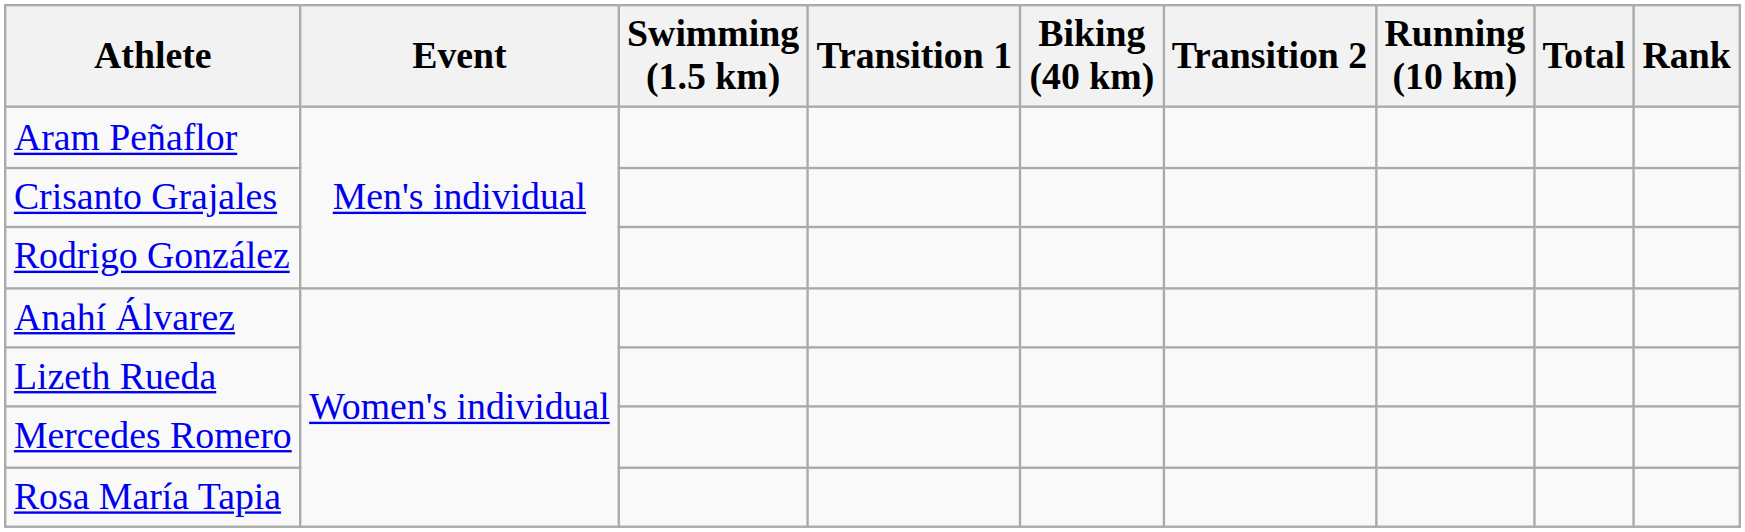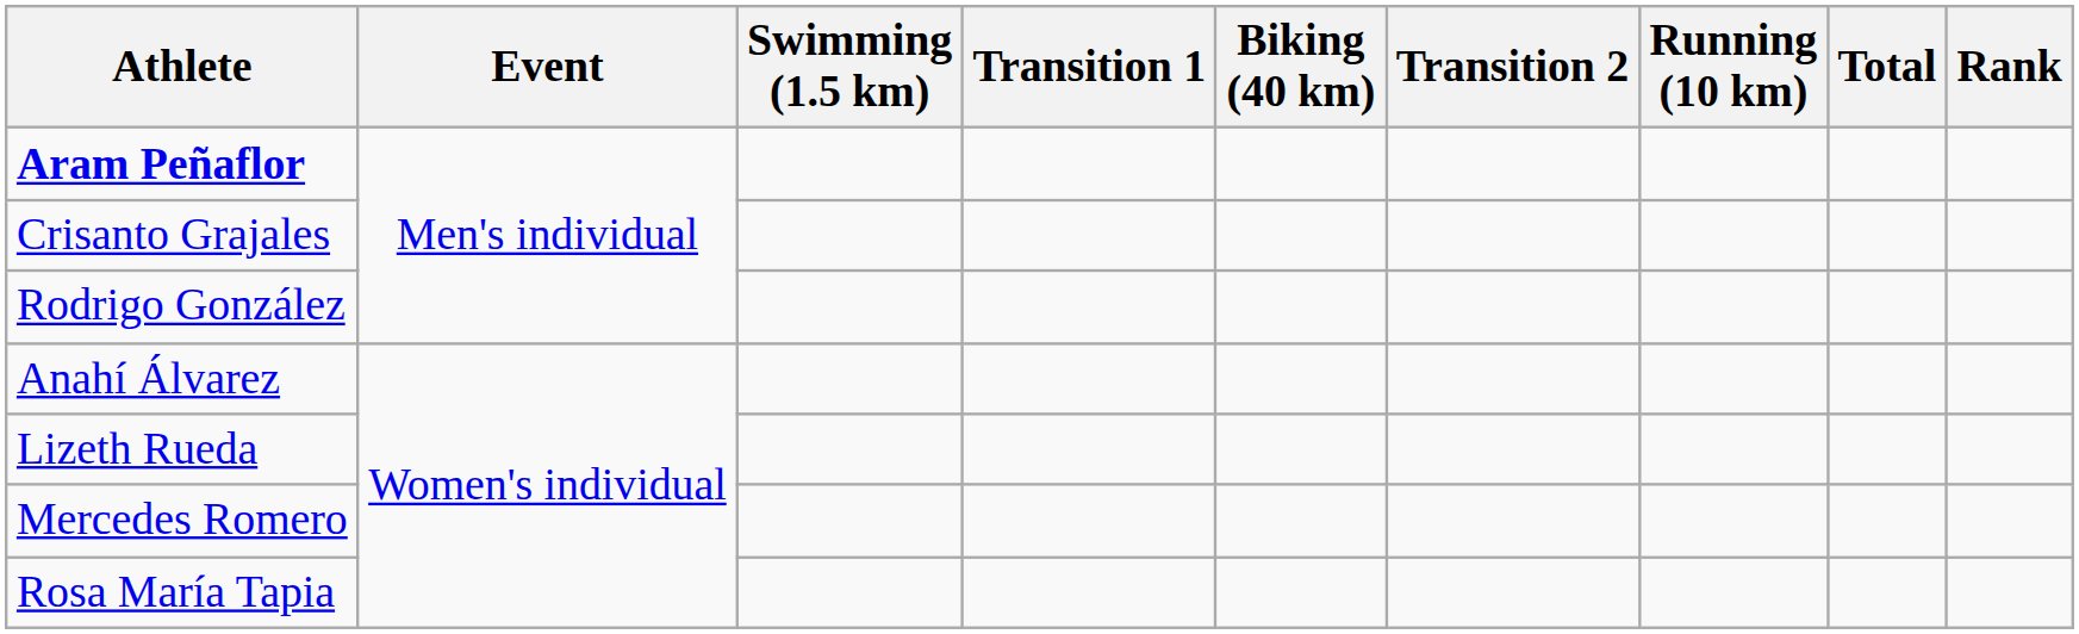Aram Peñaflor | Athlete: normal -> bold
